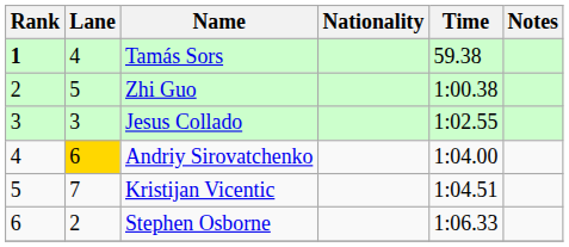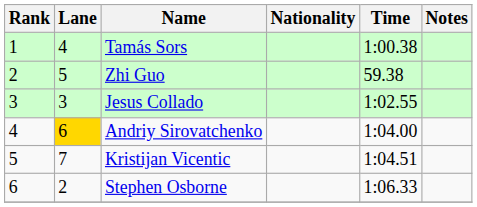Tamás Sors | Rank: bold -> normal
Tamás Sors | Time: 59.38 -> 1:00.38
Zhi Guo | Time: 1:00.38 -> 59.38
